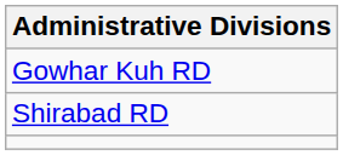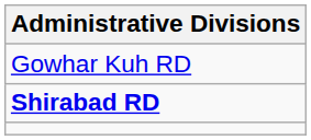row 3 | column 1: normal -> bold
